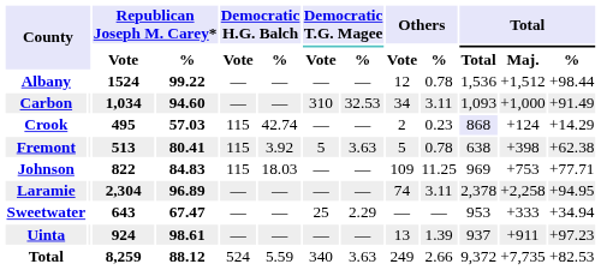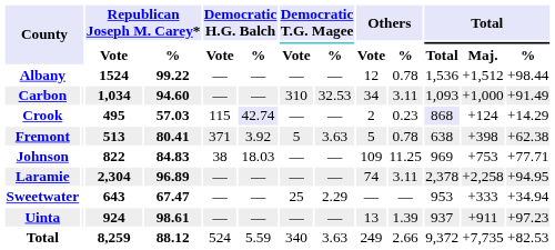Crook | Democratic H.G. Balch / %: no background -> lavender background
Fremont | Democratic H.G. Balch / Vote: 115 -> 371
Johnson | Democratic H.G. Balch / Vote: 115 -> 38
